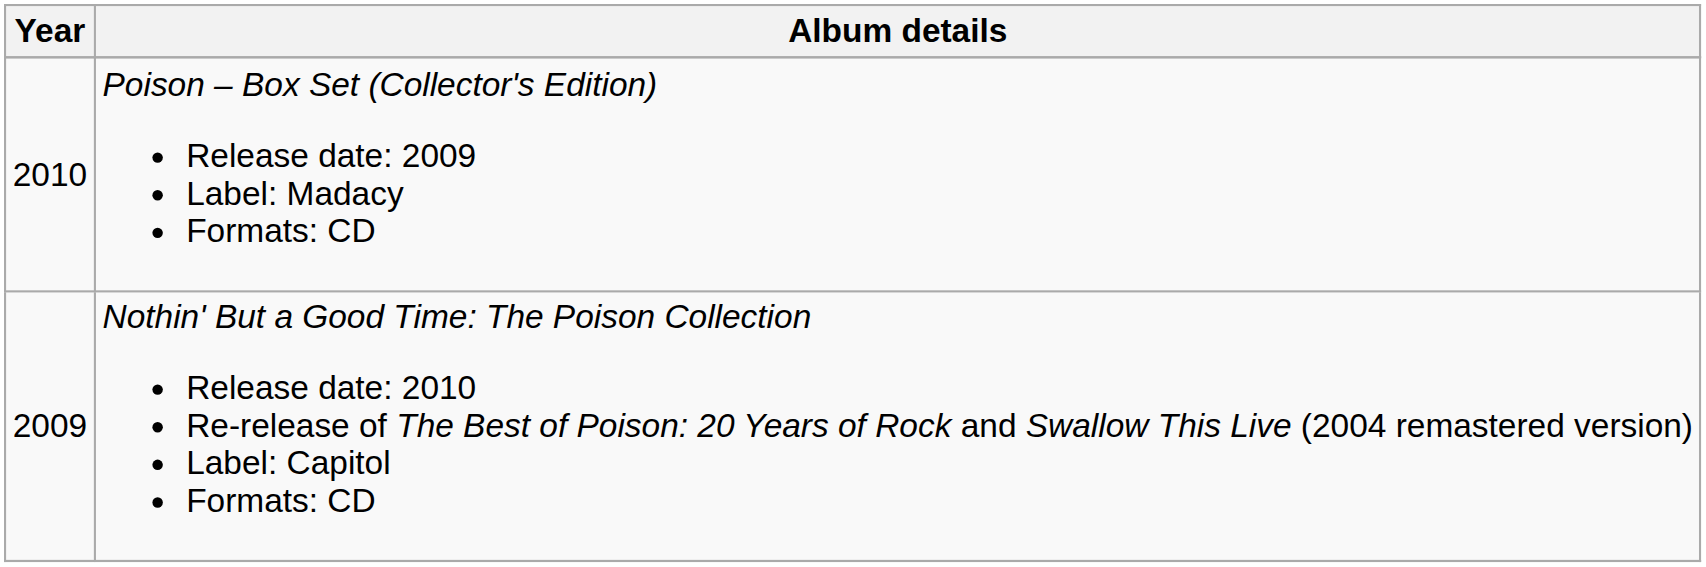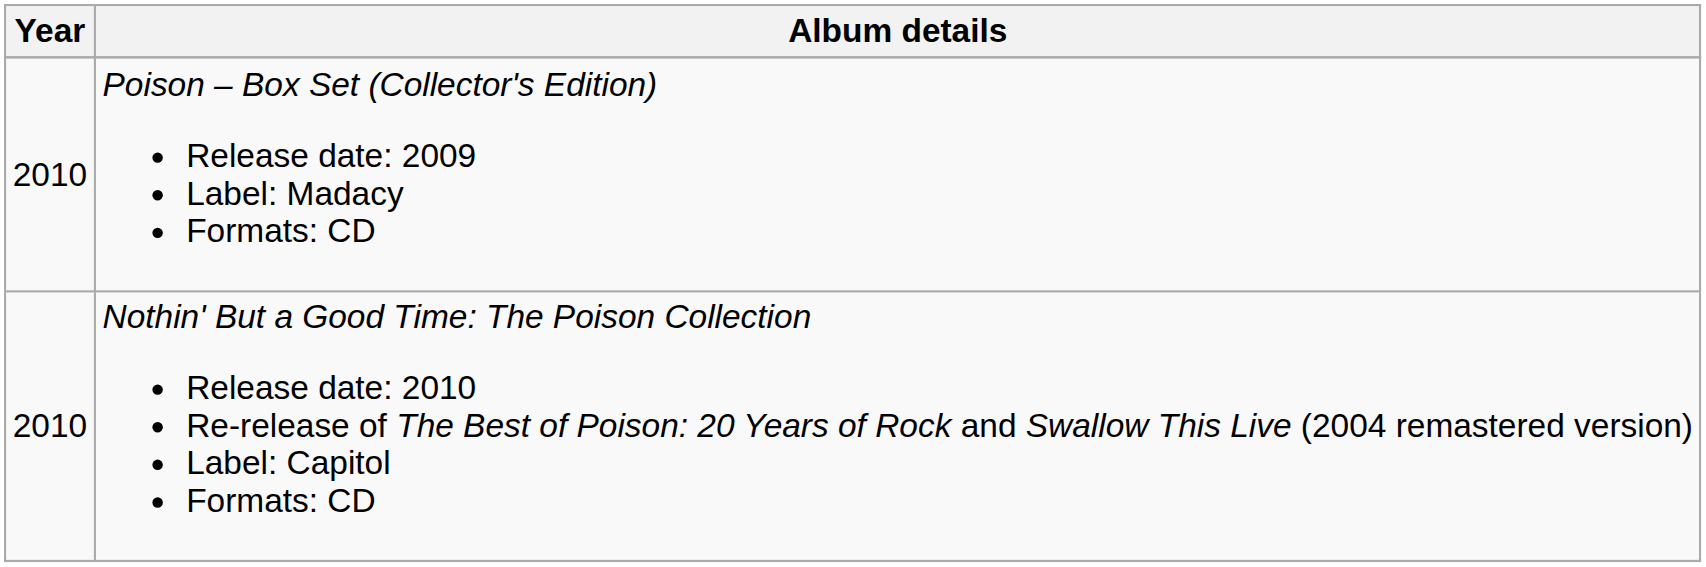row 3 | Year: 2009 -> 2010
